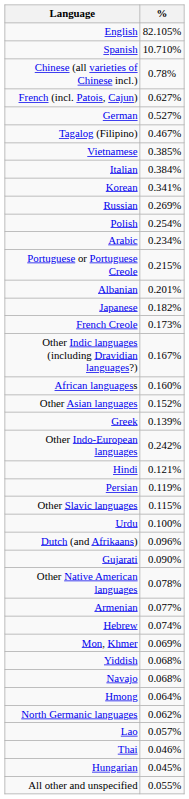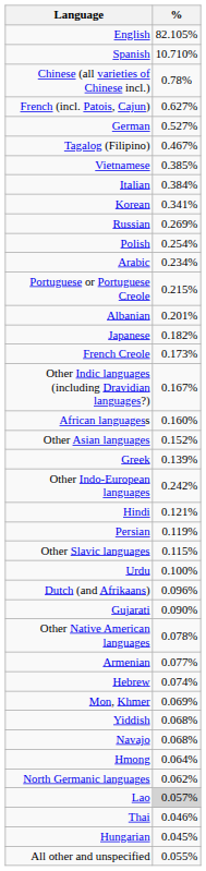Lao | %: no background -> lightgrey background
